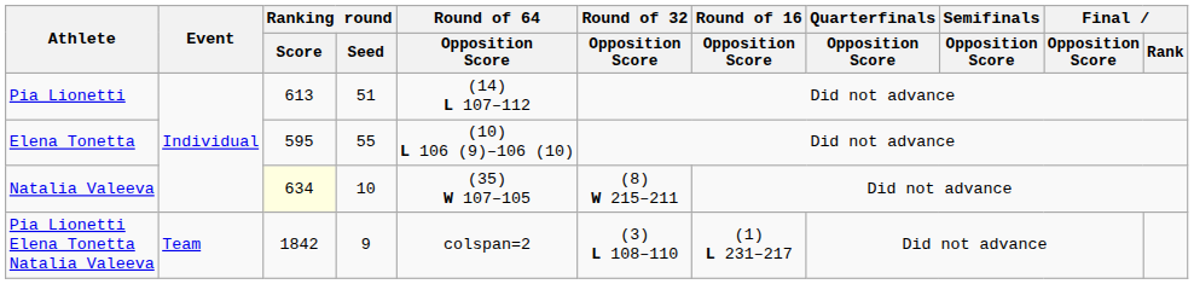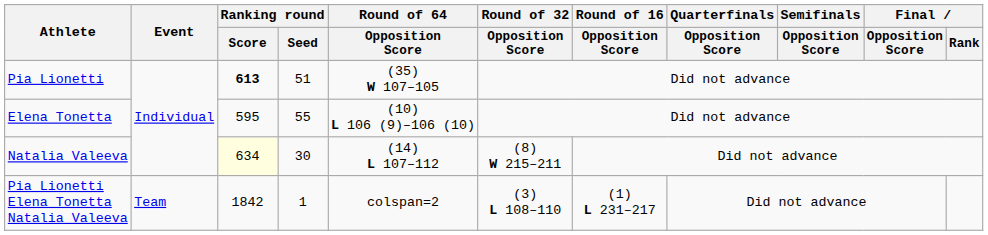Pia Lionetti | Ranking round / Score: normal -> bold
Pia Lionetti | Round of 64 / Opposition Score: (14) L 107–112 -> (35) W 107–105
Natalia Valeeva | Ranking round / Seed: 10 -> 30
Natalia Valeeva | Round of 64 / Opposition Score: (35) W 107–105 -> (14) L 107–112
Pia Lionetti Elena Tonetta Natalia Valeeva | Ranking round / Seed: 9 -> 1
